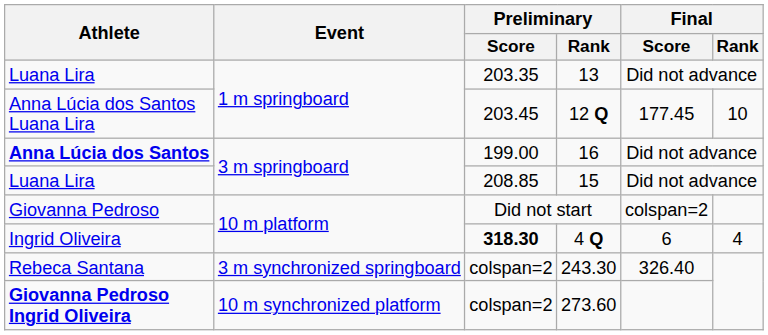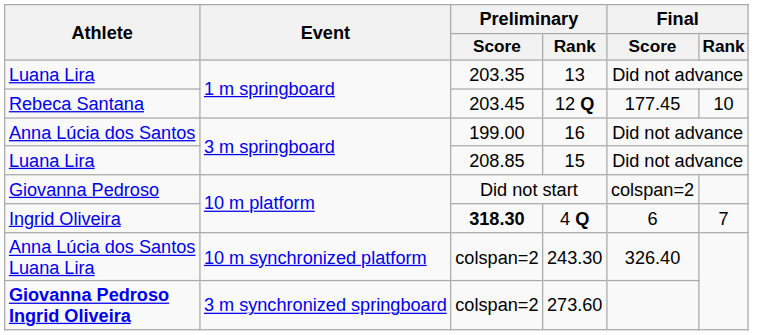12 Q | Athlete: Anna Lúcia dos Santos Luana Lira -> Rebeca Santana
16 | Athlete: bold -> normal
4 Q | Final / Rank: 4 -> 7
243.30 | Athlete: Rebeca Santana -> Anna Lúcia dos Santos Luana Lira
243.30 | Event: 3 m synchronized springboard -> 10 m synchronized platform
273.60 | Event: 10 m synchronized platform -> 3 m synchronized springboard
